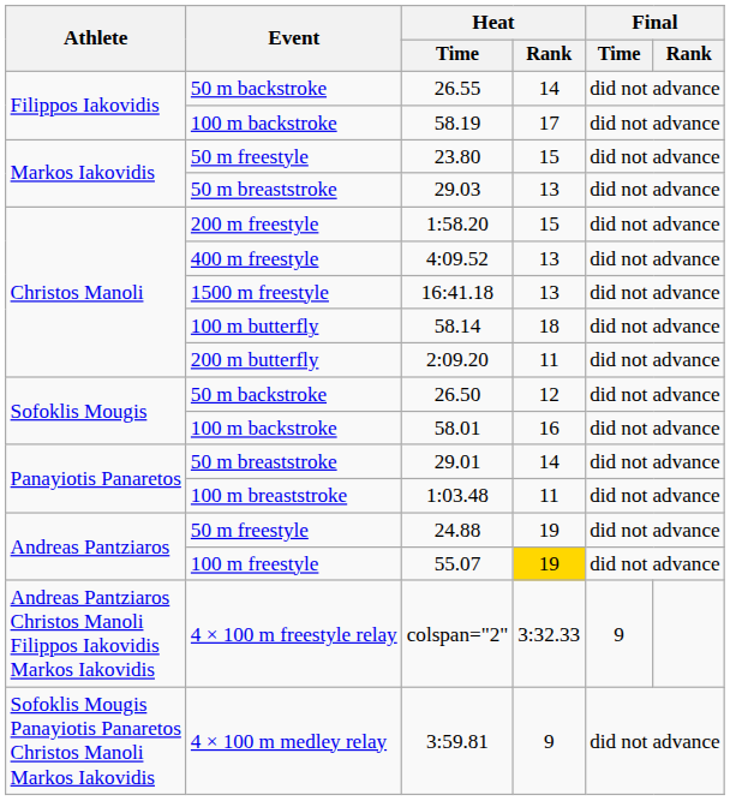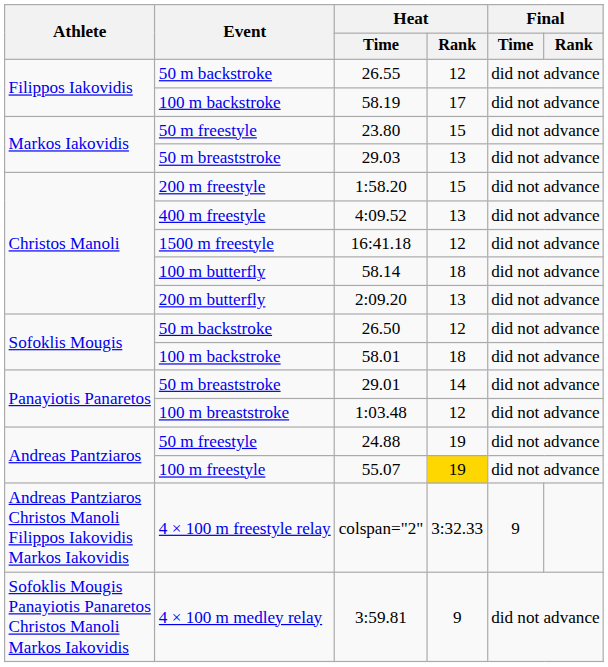26.55 | Heat / Rank: 14 -> 12
16:41.18 | Heat / Rank: 13 -> 12
2:09.20 | Heat / Rank: 11 -> 13
58.01 | Heat / Rank: 16 -> 18
1:03.48 | Heat / Rank: 11 -> 12
